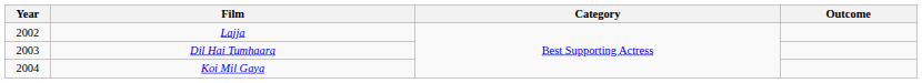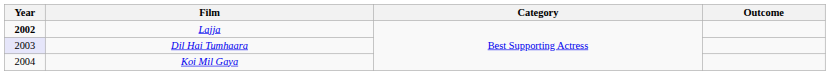Lajja | Year: normal -> bold
Dil Hai Tumhaara | Year: no background -> lavender background
